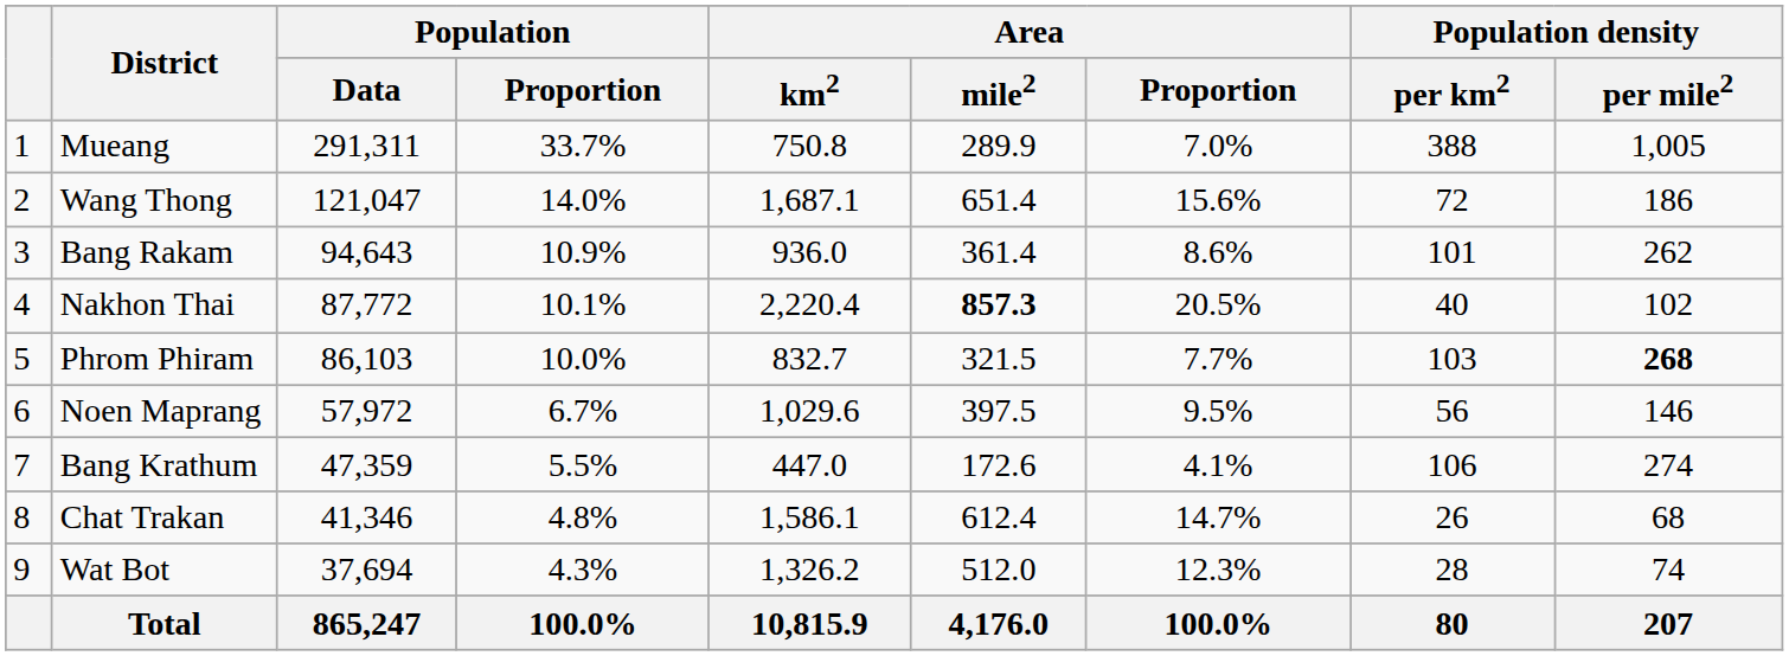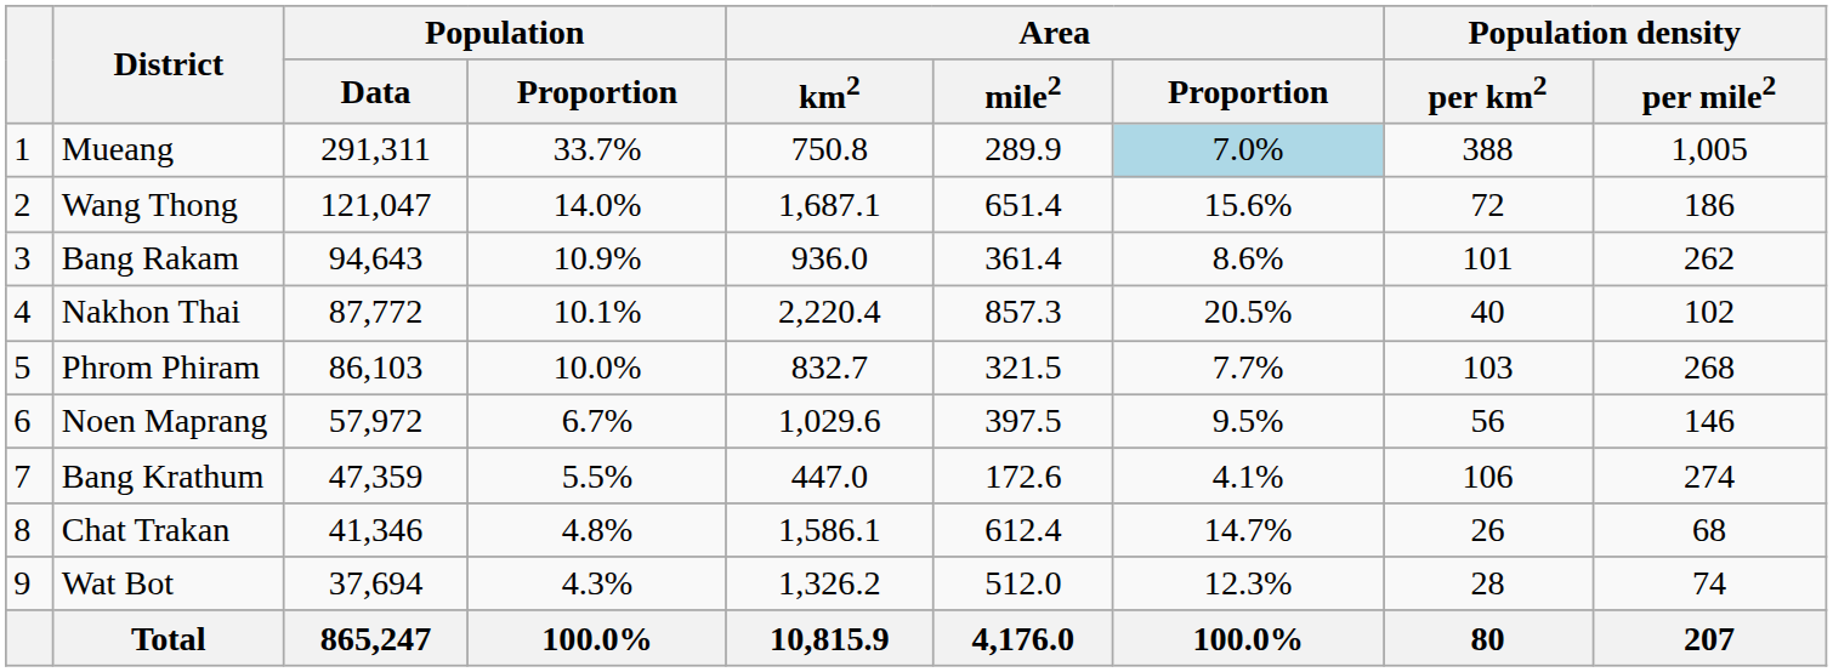Mueang | Area / Proportion: no background -> lightblue background
Nakhon Thai | Area / mile2: bold -> normal
Phrom Phiram | Population density / per mile2: bold -> normal
